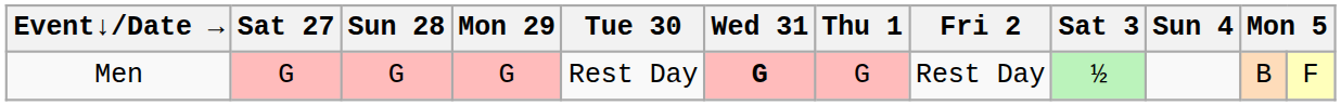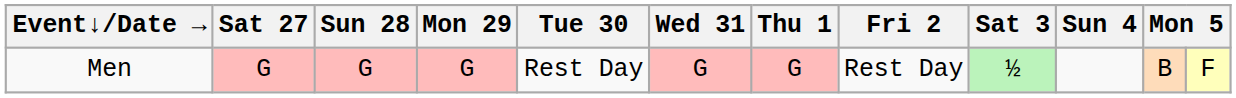Men | Wed 31: bold -> normal
